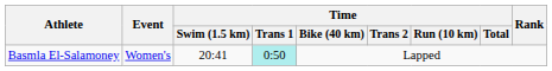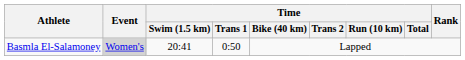Basmla El-Salamoney | Event: no background -> lightgrey background
Basmla El-Salamoney | Time / Trans 1: paleturquoise background -> no background
